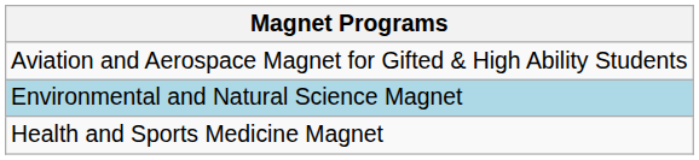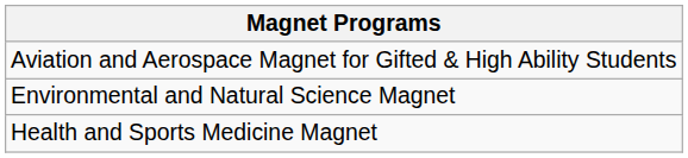row 3 | column 1: lightblue background -> no background
